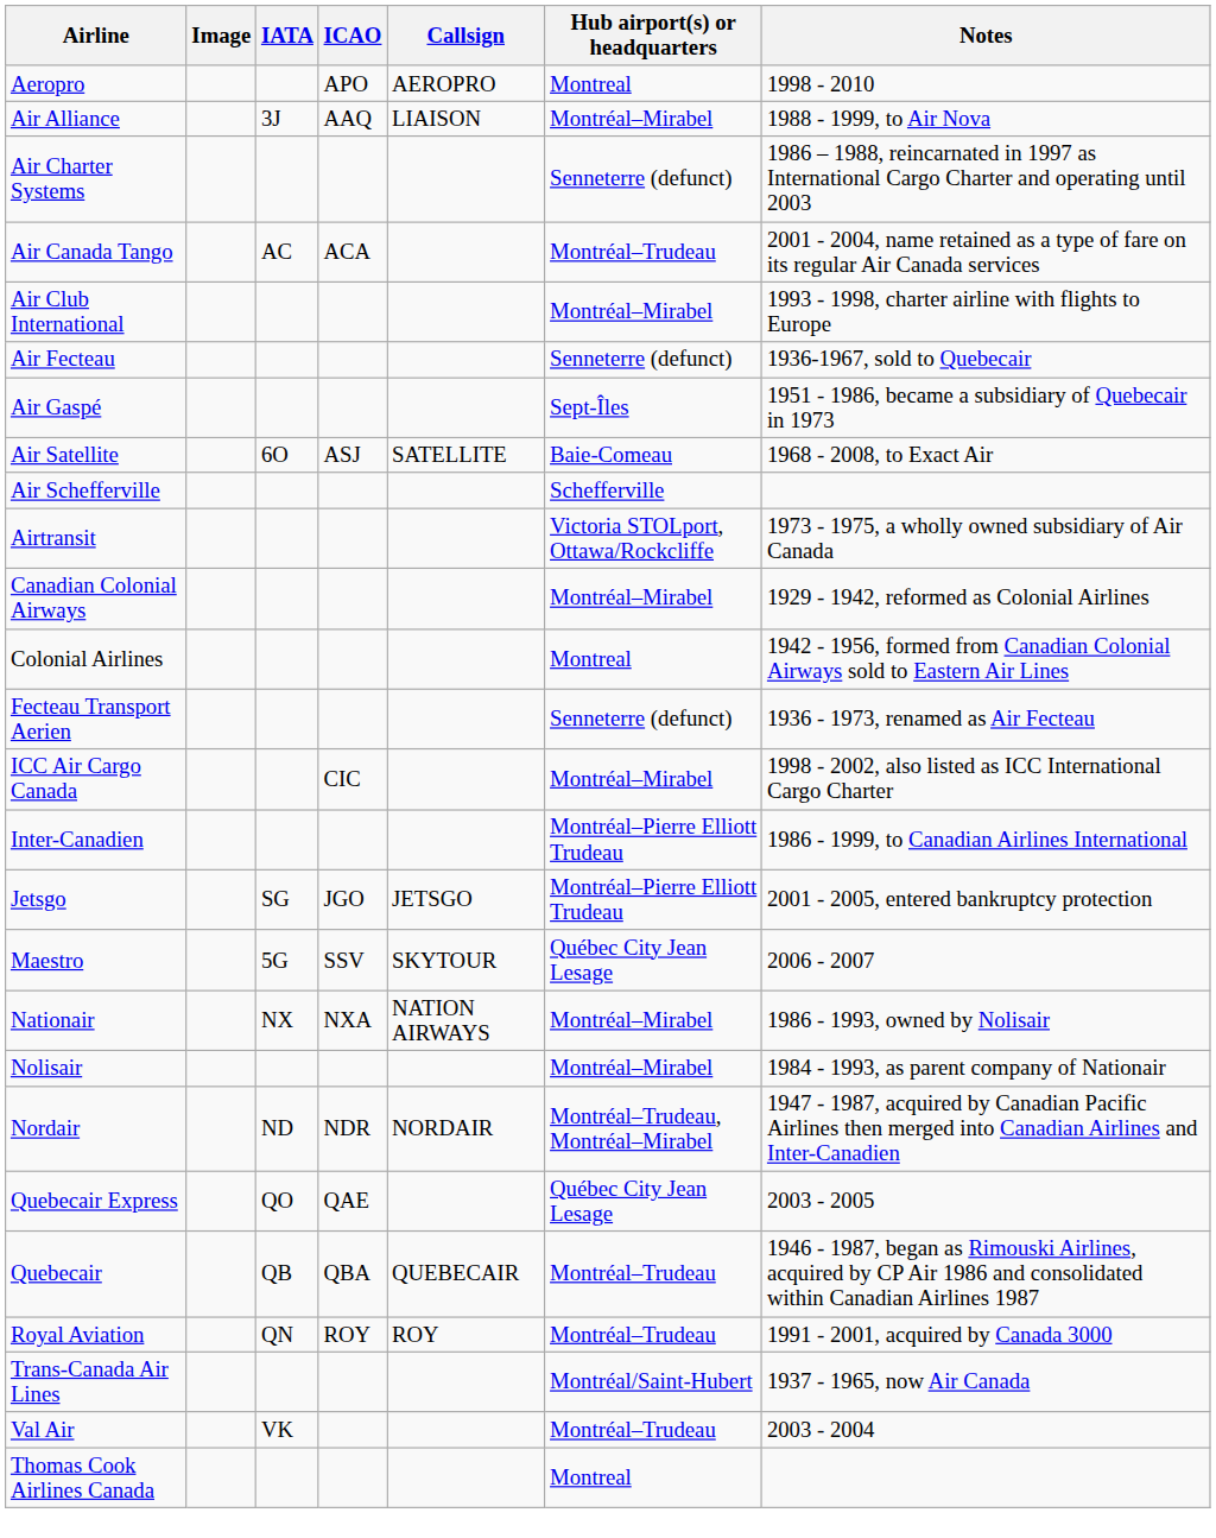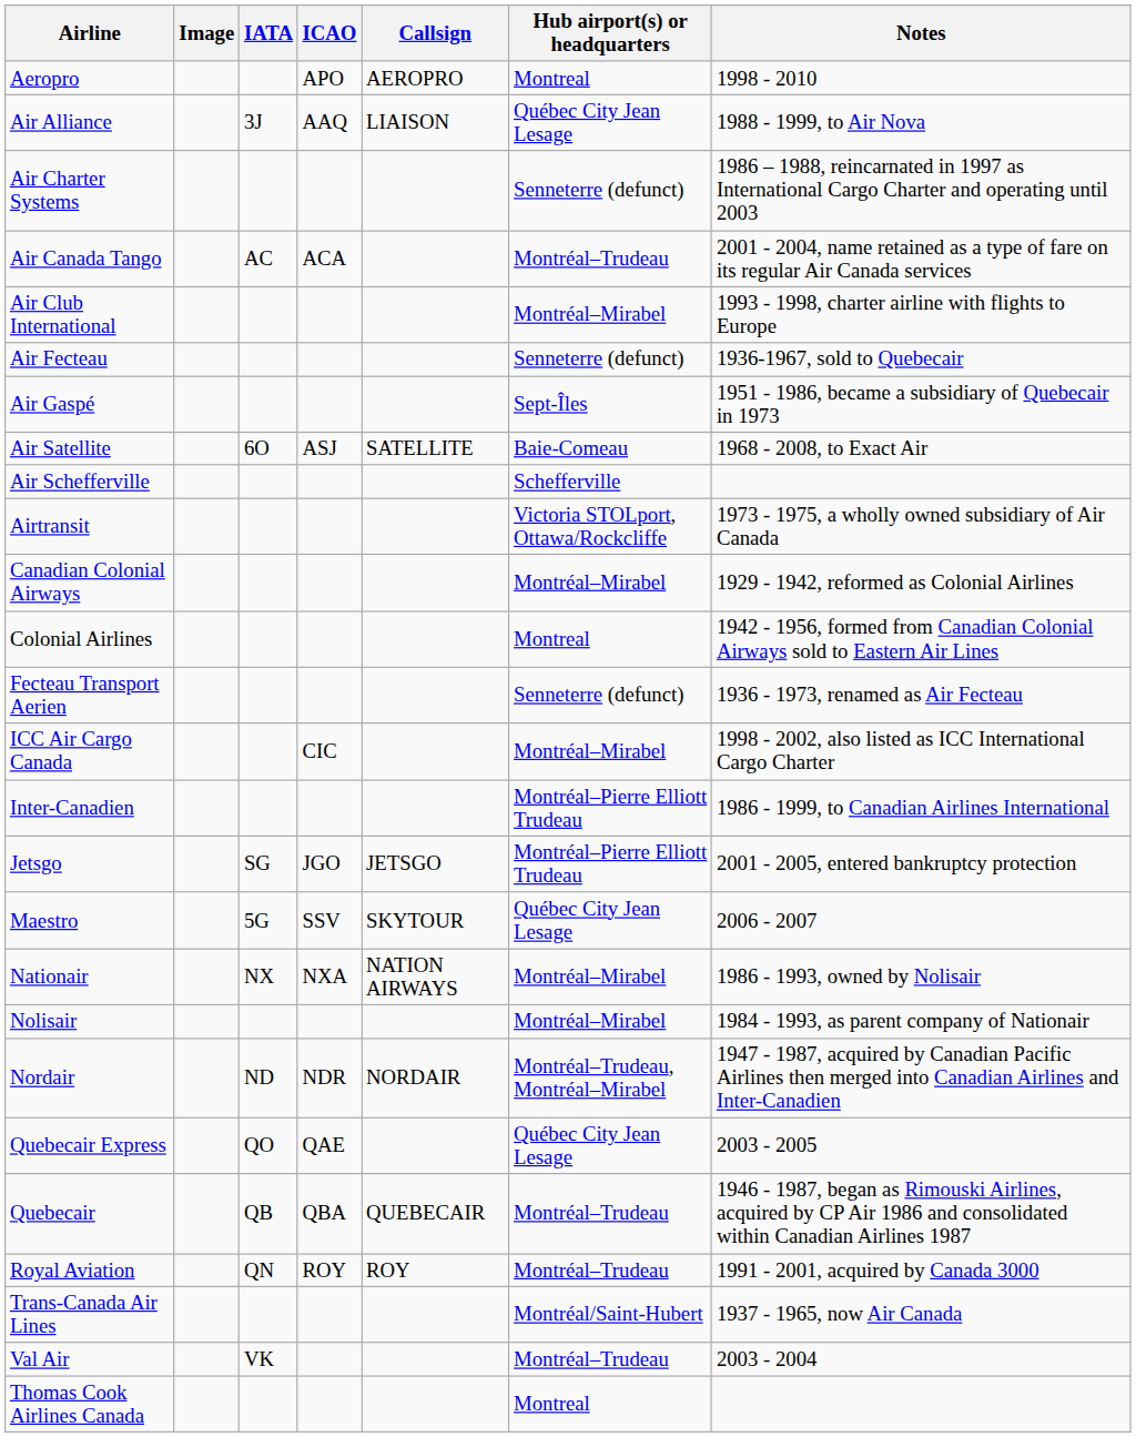Air Alliance | Hub airport(s) or headquarters: Montréal–Mirabel -> Québec City Jean Lesage
